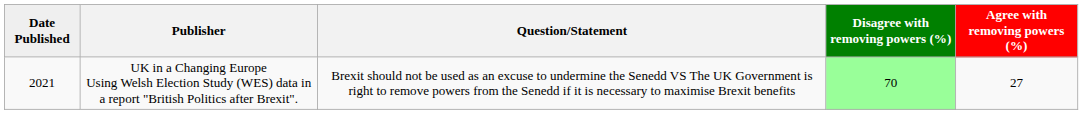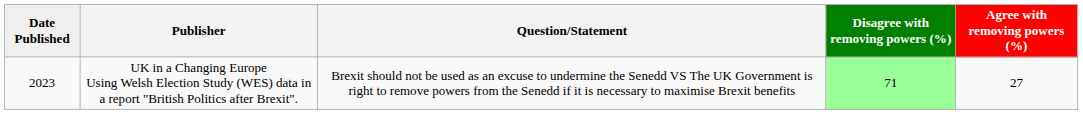row 2 | Date Published: 2021 -> 2023
row 2 | Disagree with removing powers (%): 70 -> 71
